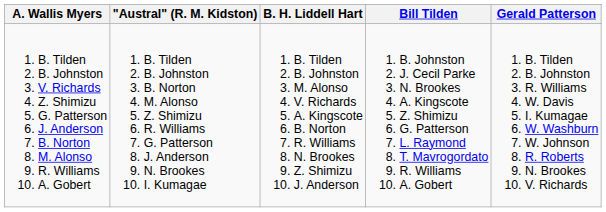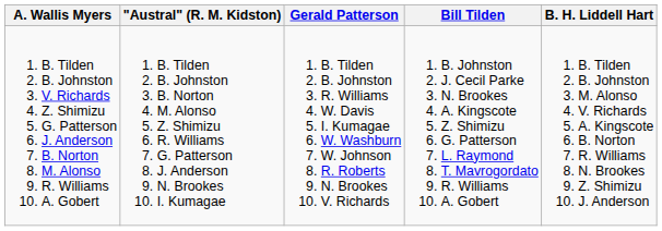columns swapped: B. H. Liddell Hart <-> Gerald Patterson
